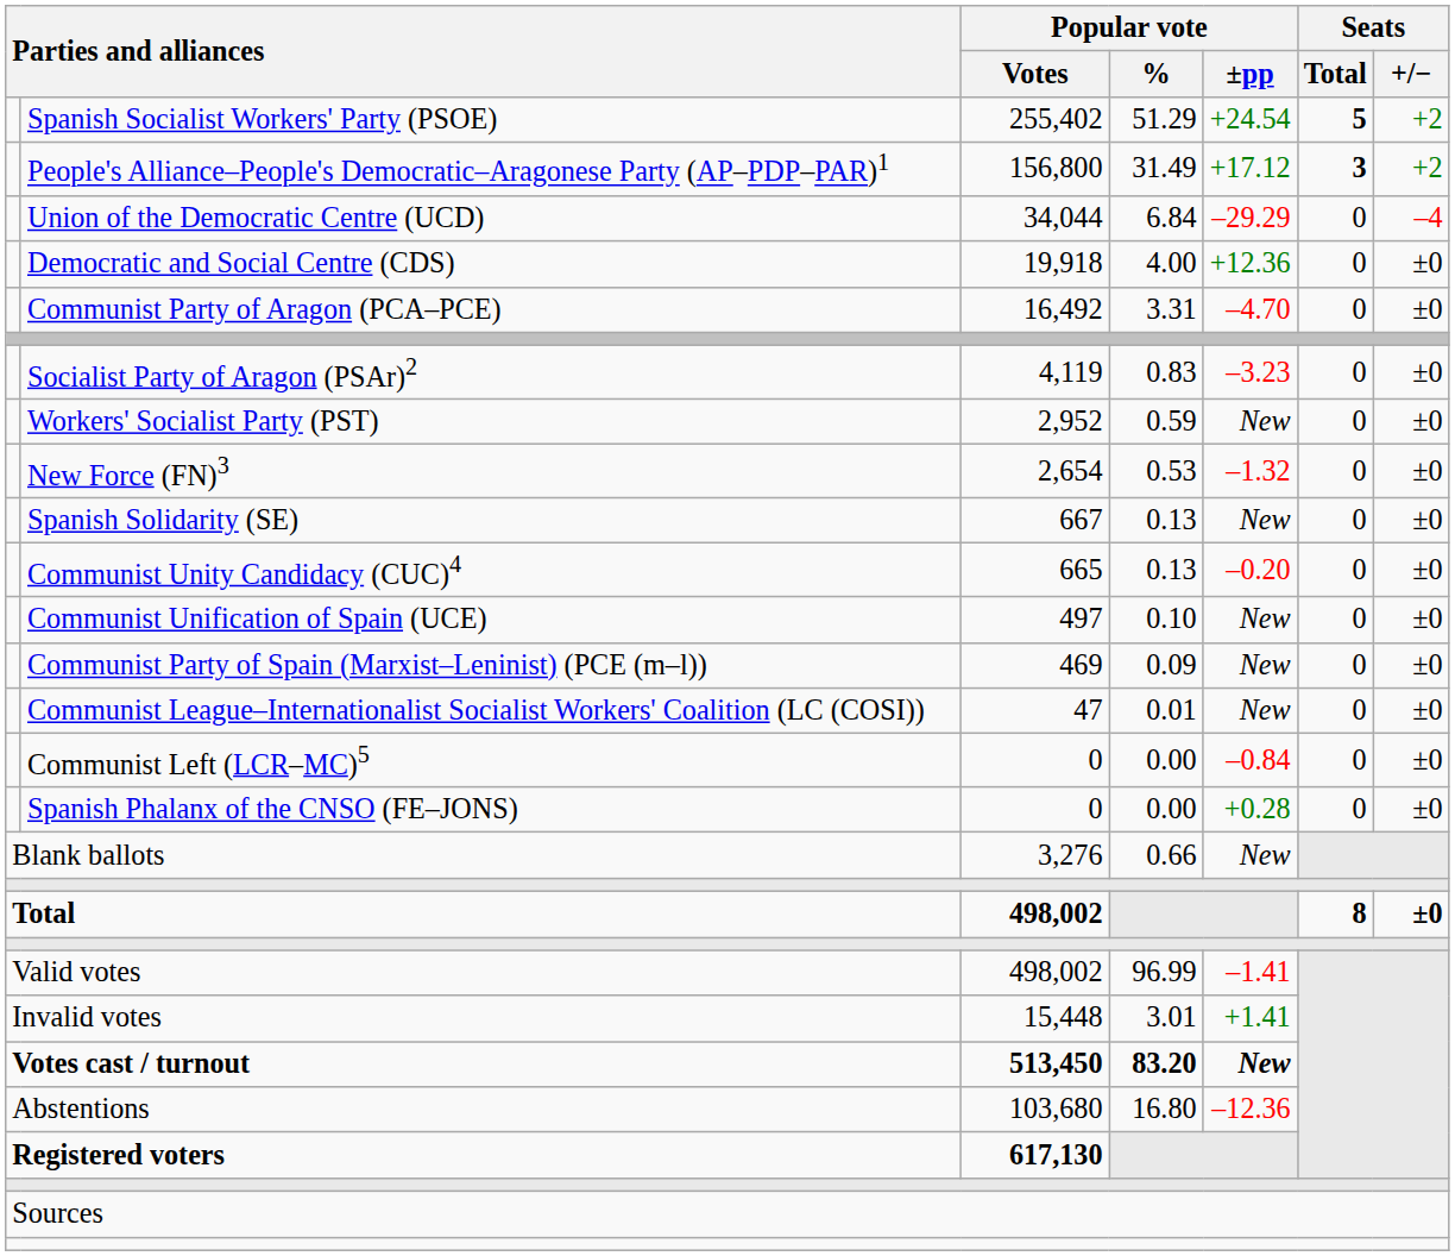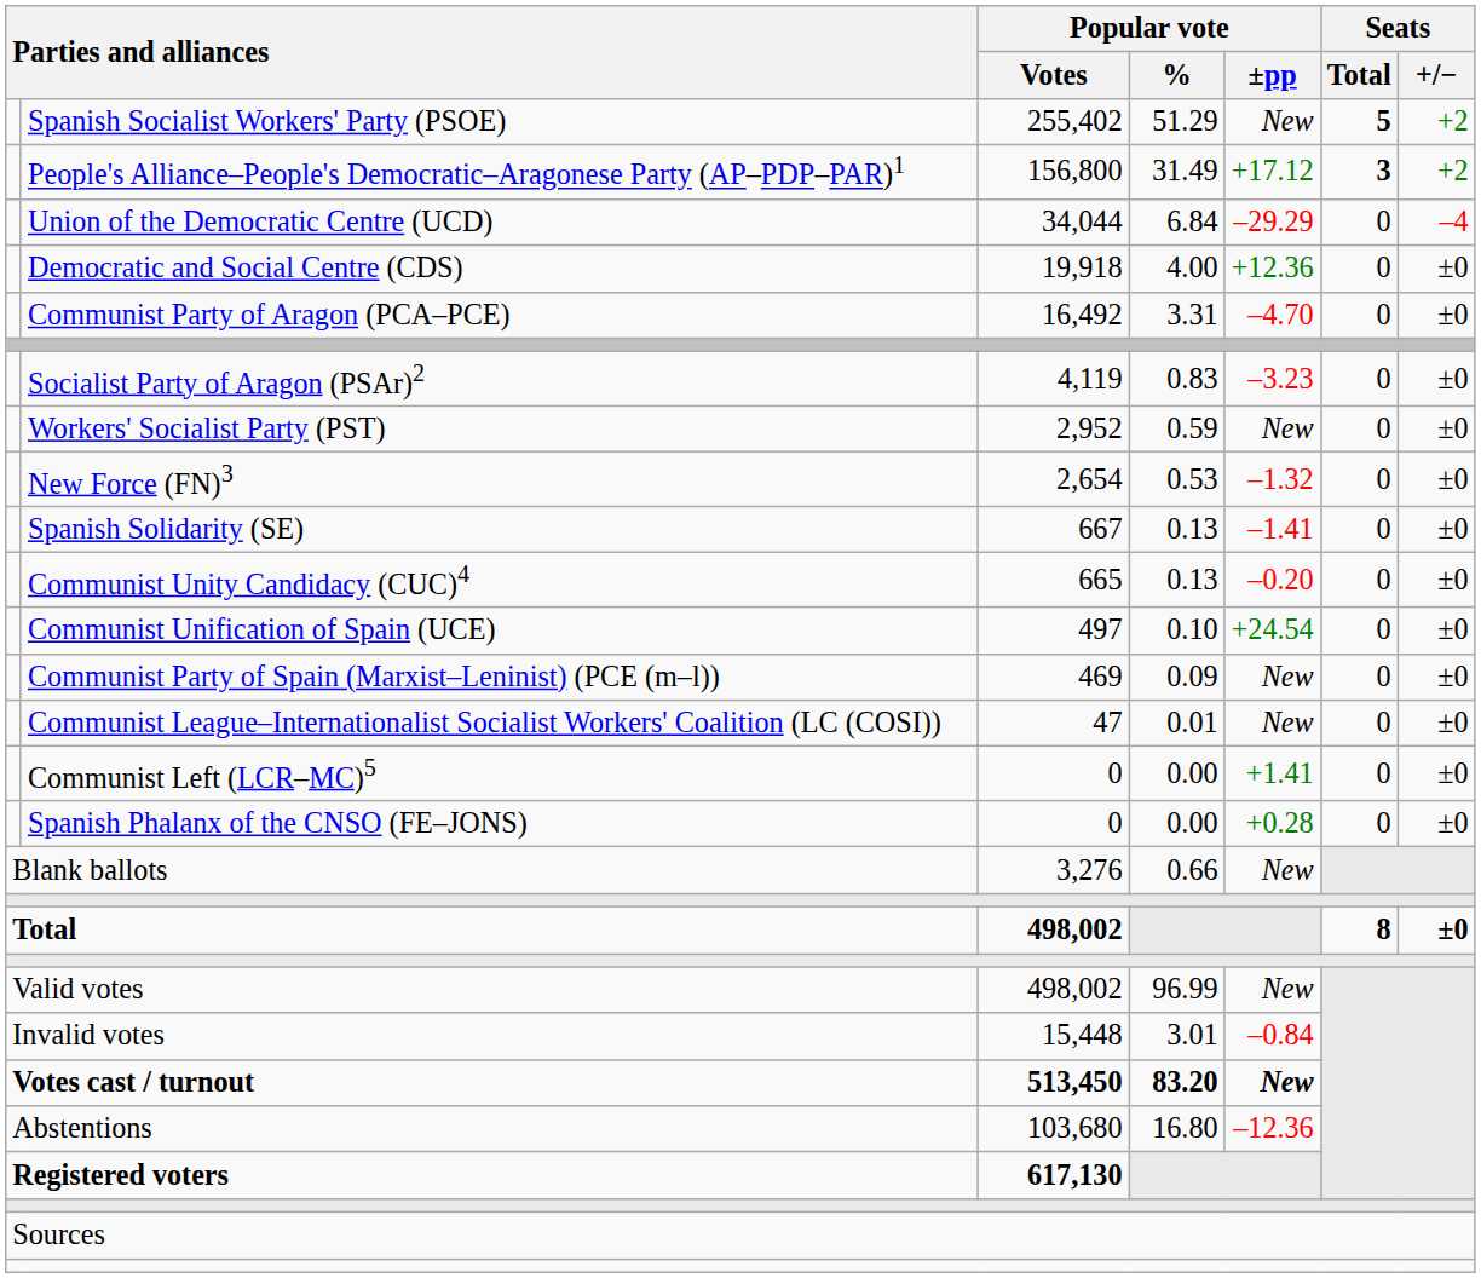Spanish Socialist Workers' Party (PSOE) | Popular vote / ±pp: +24.54 -> New
Spanish Solidarity (SE) | Popular vote / ±pp: New -> –1.41
Communist Unification of Spain (UCE) | Popular vote / ±pp: New -> +24.54
Communist Left (LCR–MC)5 | Popular vote / ±pp: –0.84 -> +1.41
Valid votes | Popular vote / ±pp: –1.41 -> New
Invalid votes | Popular vote / ±pp: +1.41 -> –0.84
